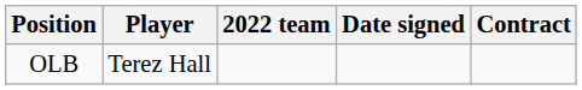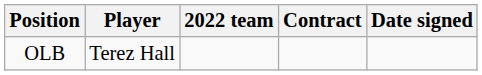columns swapped: Date signed <-> Contract
